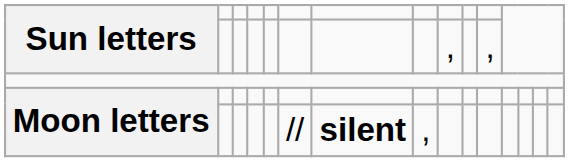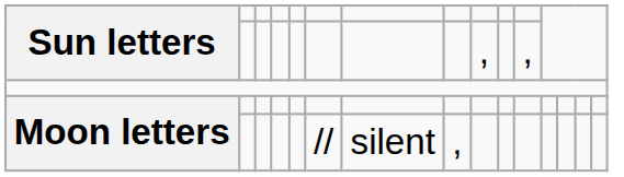row 5 | column 7: bold -> normal
